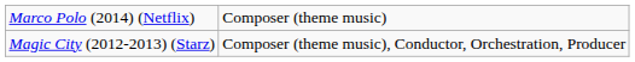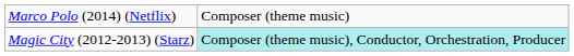Magic City (2012-2013) (Starz) | column 2: no background -> paleturquoise background
